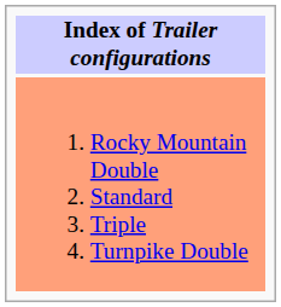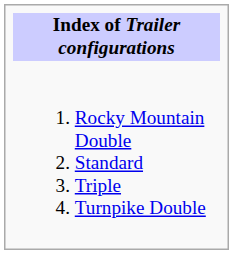row 2 | column 1: lightsalmon background -> no background
